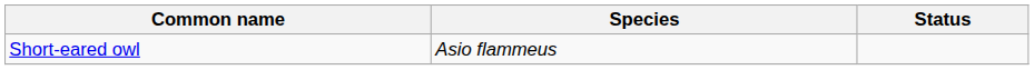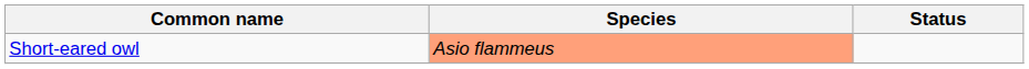Short-eared owl | Species: no background -> lightsalmon background
